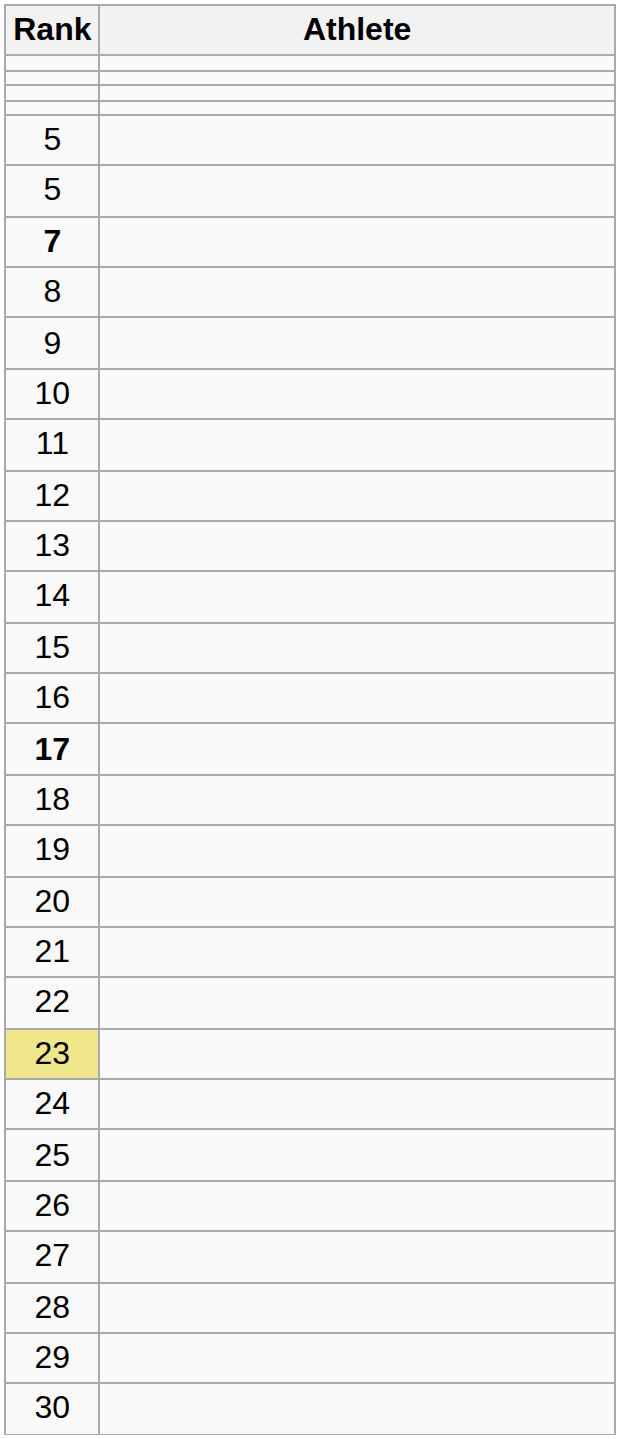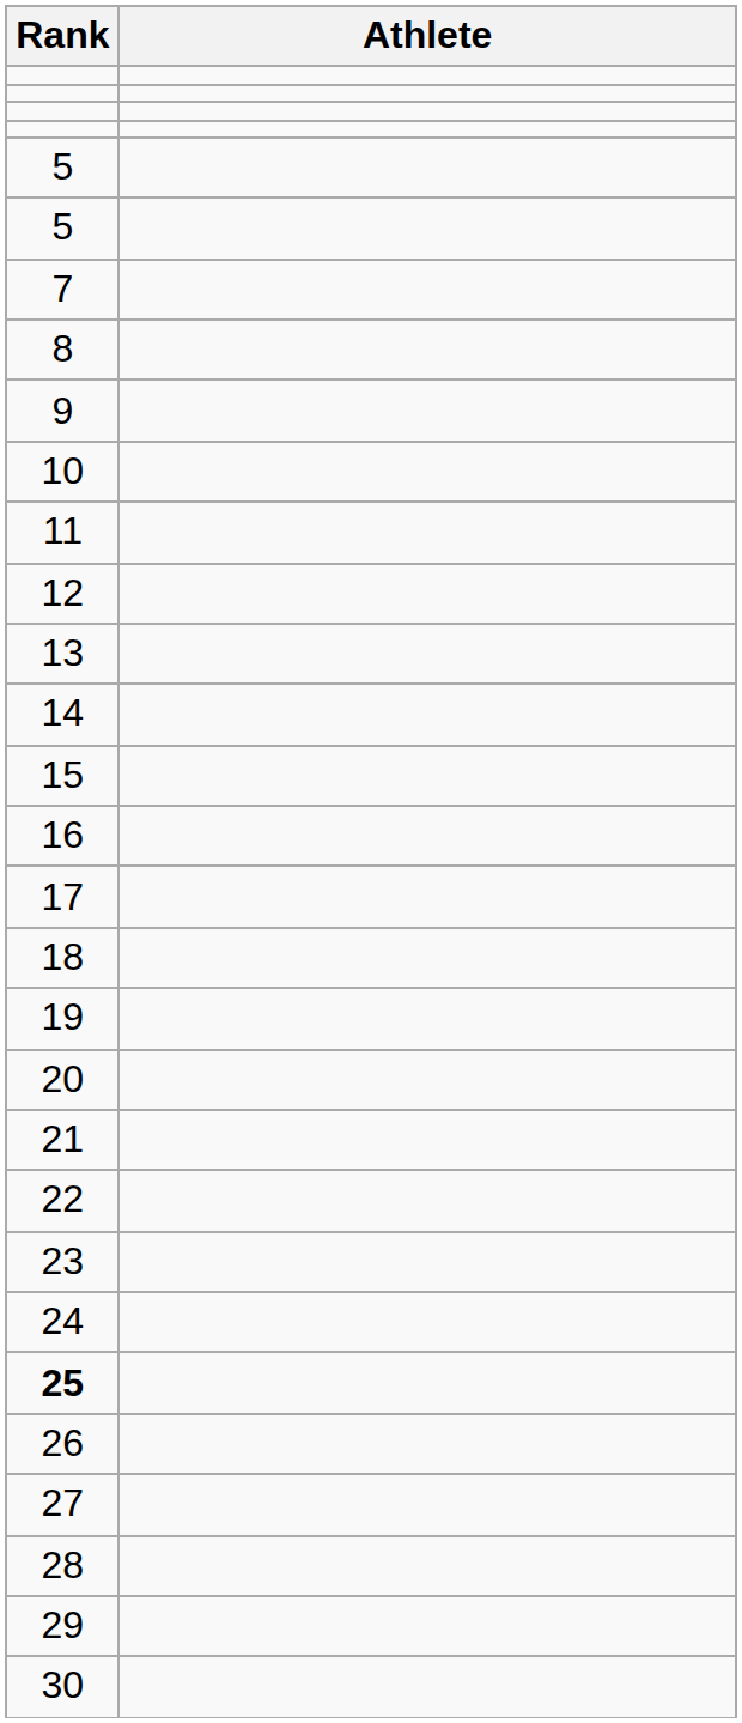row 8 | Rank: bold -> normal
row 18 | Rank: bold -> normal
row 24 | Rank: khaki background -> no background
row 26 | Rank: normal -> bold
